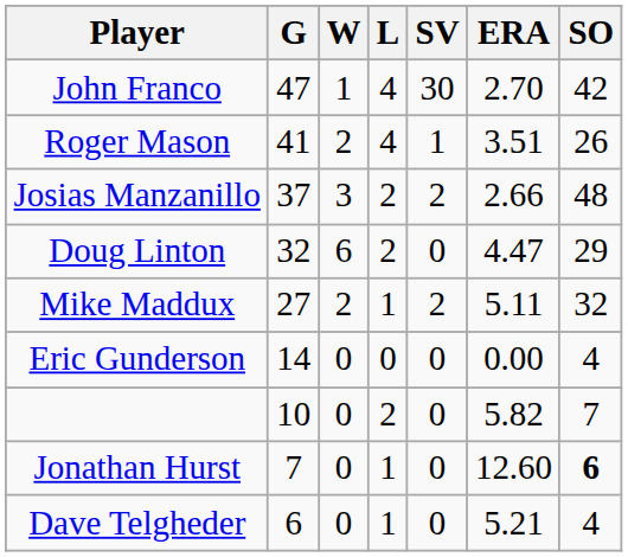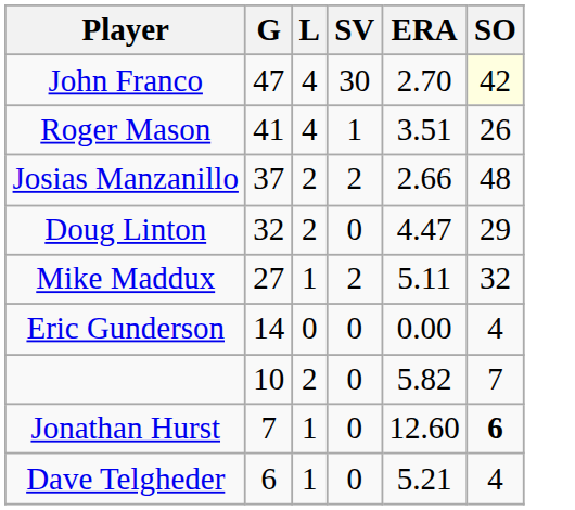- column: W | 1 | 2 | 3 | 6 | 2 | 0 | 0 | 0 | 0
John Franco | SO: no background -> lightyellow background
